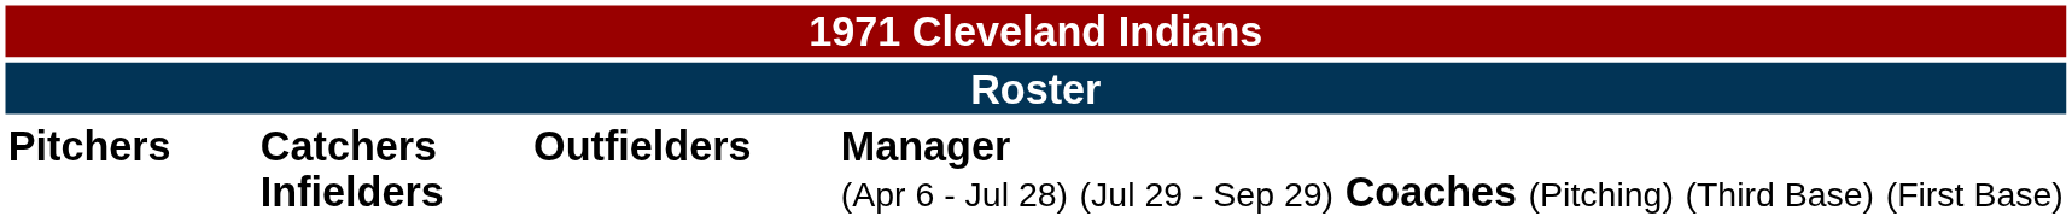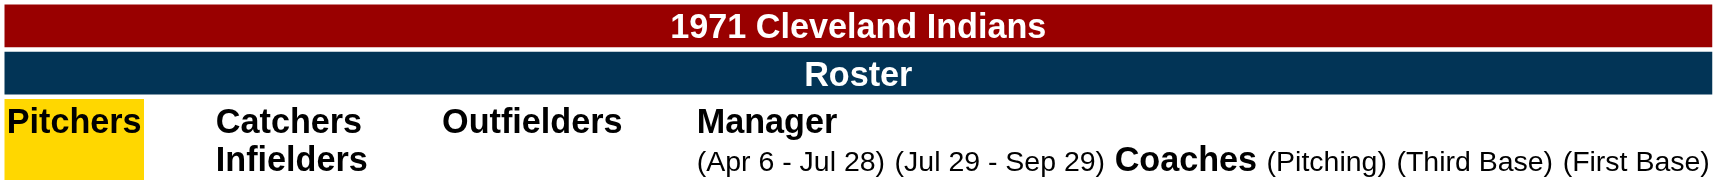Pitchers | column 1: no background -> gold background
